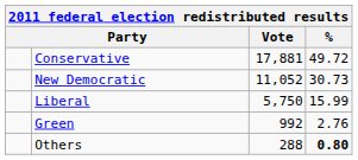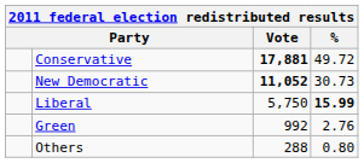Conservative | Vote: normal -> bold
New Democratic | Vote: normal -> bold
Liberal | %: normal -> bold
Others | %: bold -> normal
